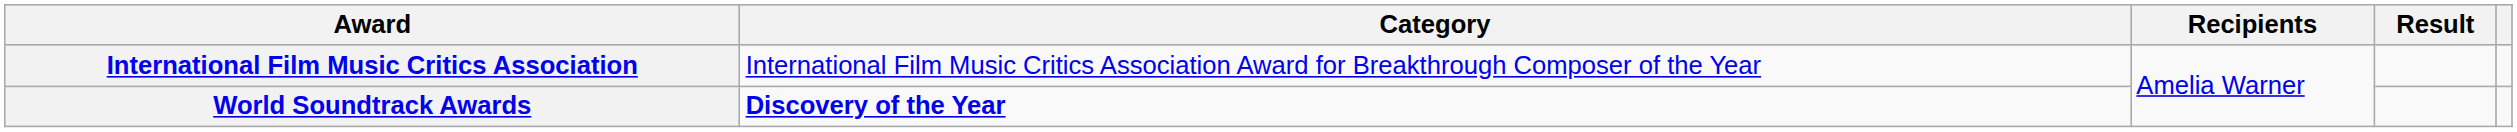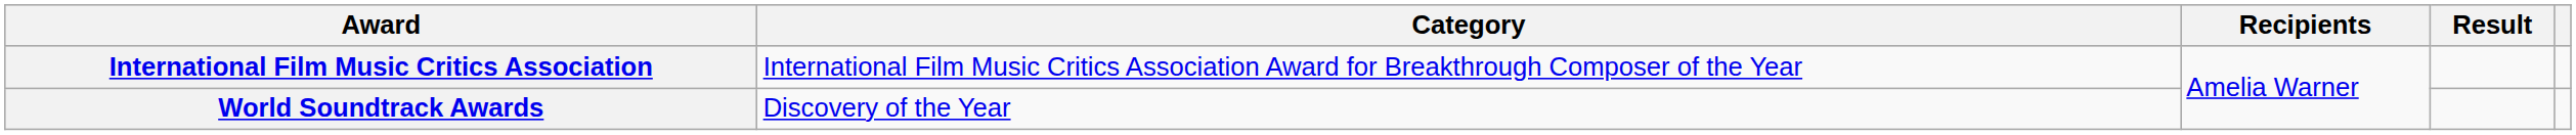World Soundtrack Awards | Category: bold -> normal
